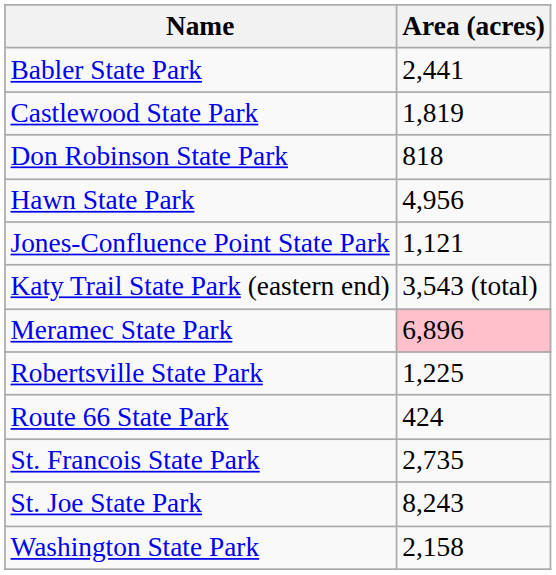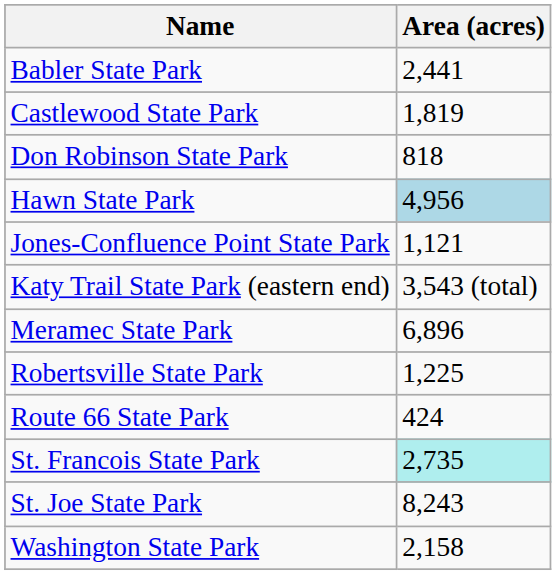Hawn State Park | Area (acres): no background -> lightblue background
Meramec State Park | Area (acres): pink background -> no background
St. Francois State Park | Area (acres): no background -> paleturquoise background
